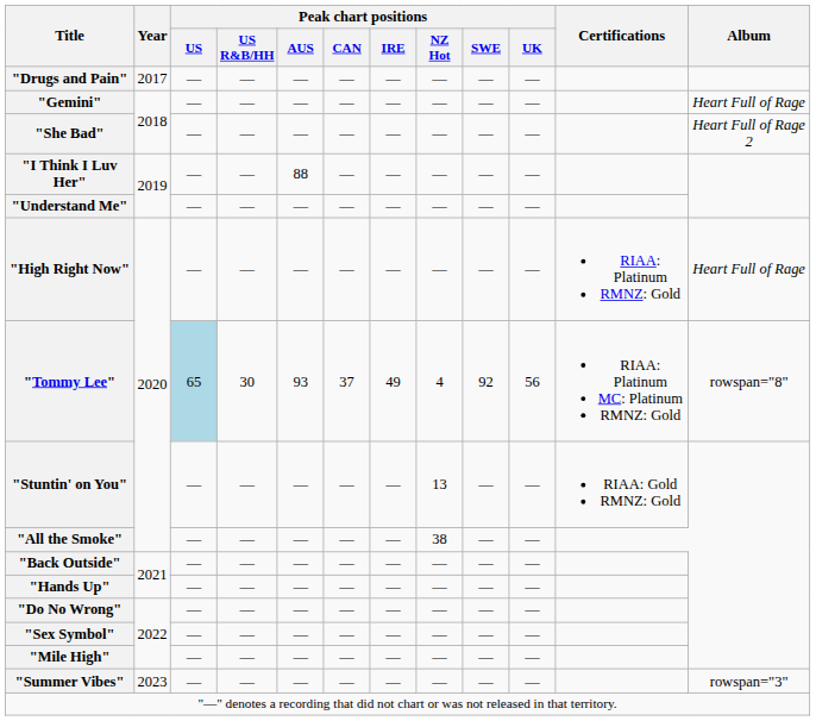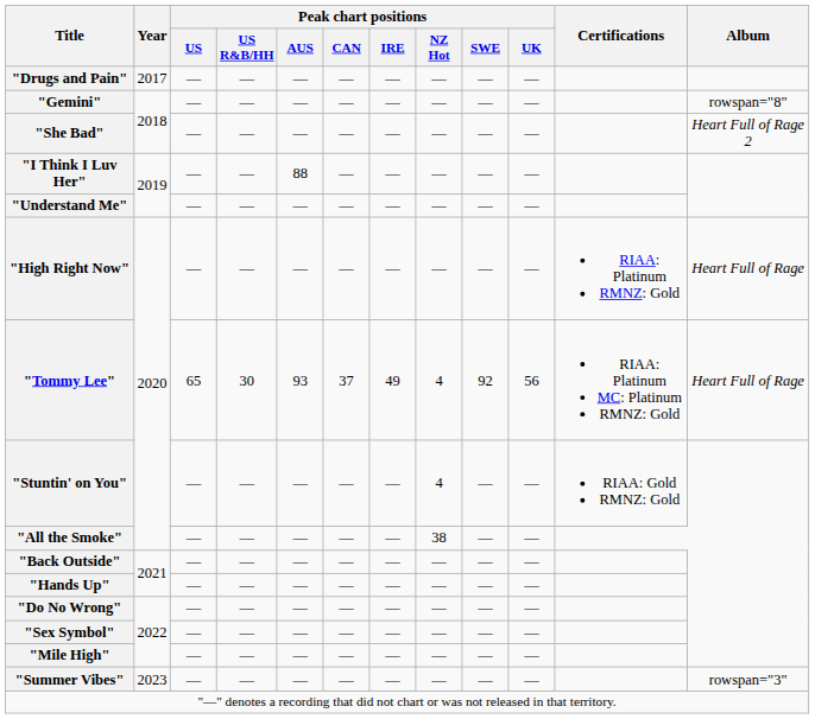"Gemini" | Album: Heart Full of Rage -> rowspan="8"
"Tommy Lee" | Peak chart positions / US: lightblue background -> no background
"Tommy Lee" | Album: rowspan="8" -> Heart Full of Rage
"Stuntin' on You" | Peak chart positions / NZ Hot: 13 -> 4
